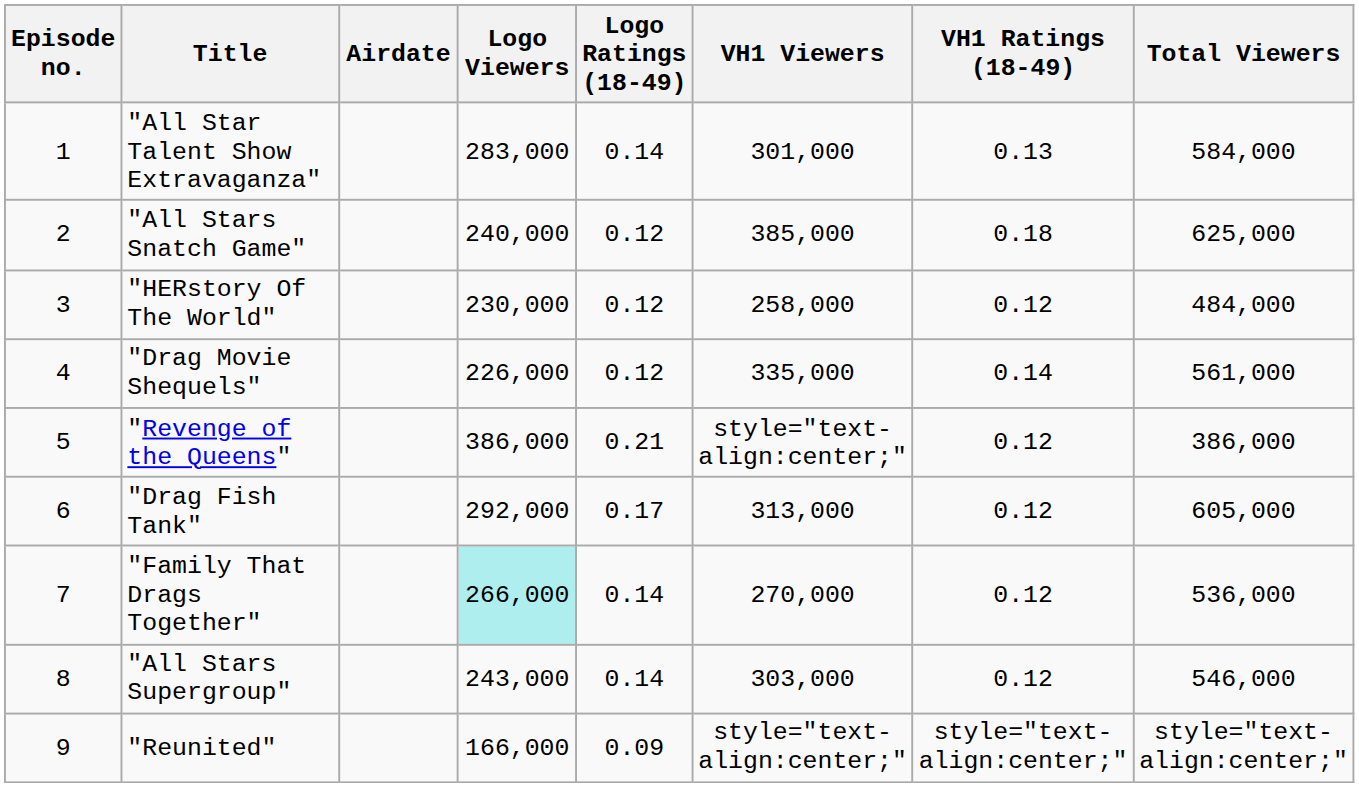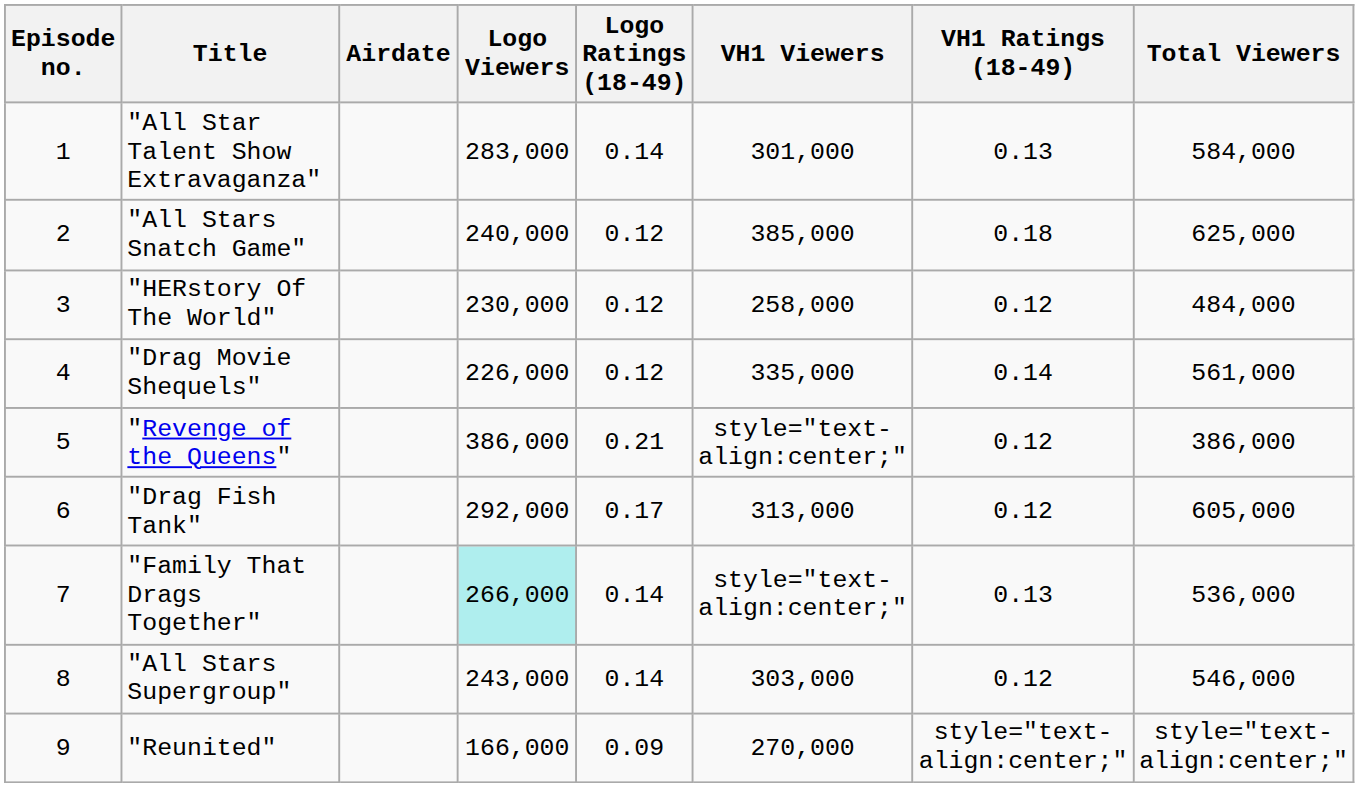"Family That Drags Together" | VH1 Viewers: 270,000 -> style="text-align:center;"
"Family That Drags Together" | VH1 Ratings (18-49): 0.12 -> 0.13
"Reunited" | VH1 Viewers: style="text-align:center;" -> 270,000
